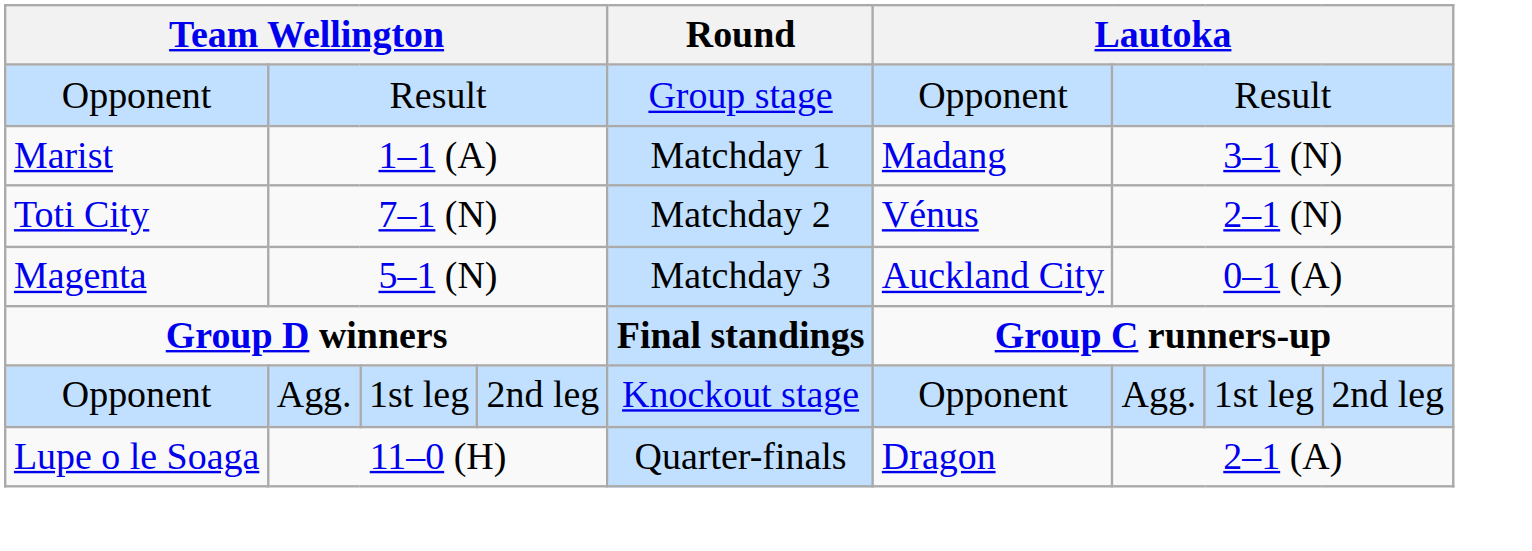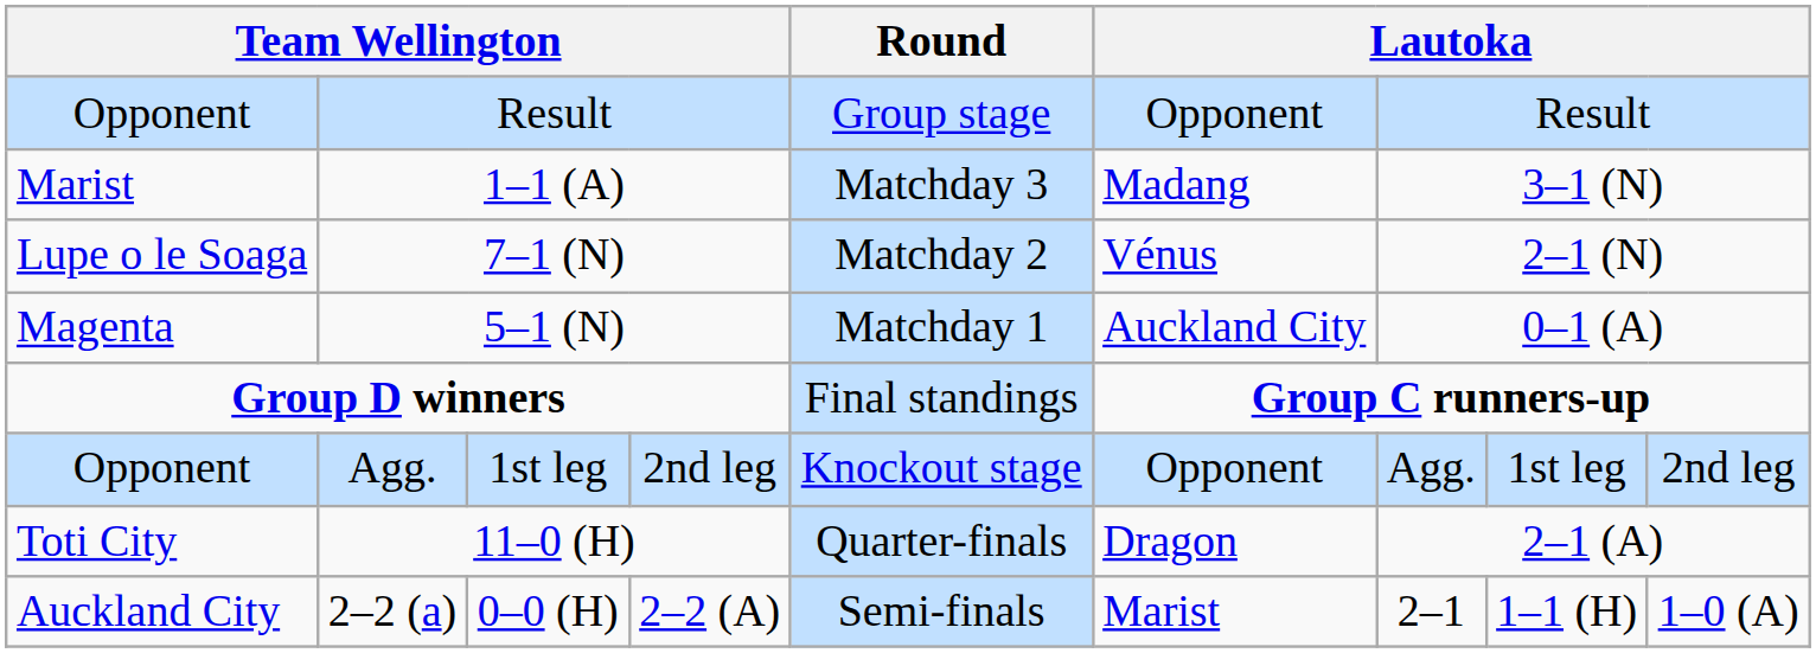1–1 (A) | Round: Matchday 1 -> Matchday 3
7–1 (N) | column 1: Toti City -> Lupe o le Soaga
5–1 (N) | Round: Matchday 3 -> Matchday 1
Group D winners | Round: bold -> normal
11–0 (H) | column 1: Lupe o le Soaga -> Toti City
+ row: Auckland City | 2–2 (a) | 0–0 (H) | 2–2 (A) | Semi-finals | Marist | 2–1 | 1–1 (H) | 1–0 (A)
